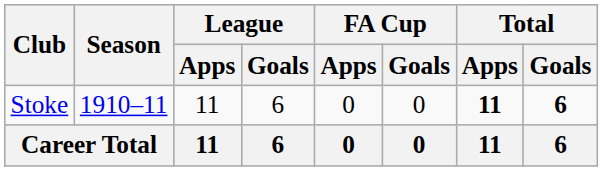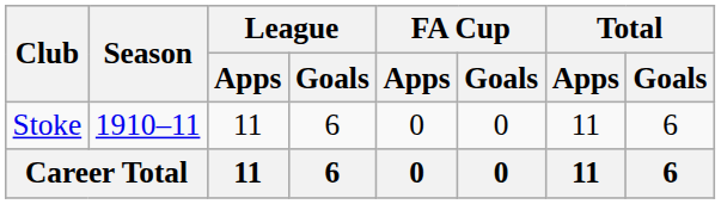Stoke | Total / Apps: bold -> normal
Stoke | Total / Goals: bold -> normal
